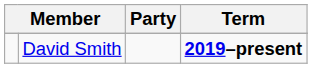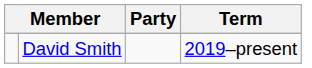David Smith | Term: bold -> normal
